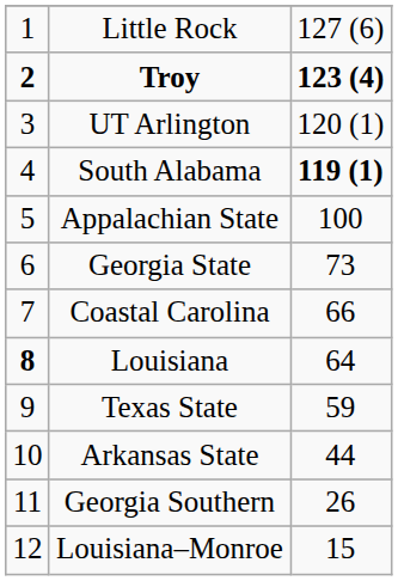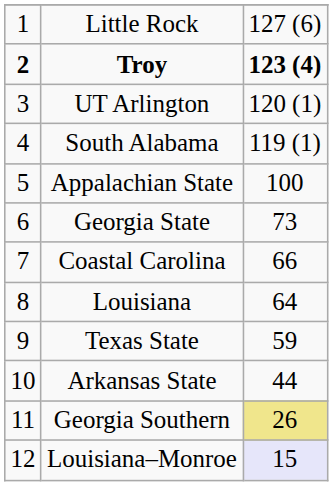South Alabama | column 3: bold -> normal
Louisiana | column 1: bold -> normal
Georgia Southern | column 3: no background -> khaki background
Louisiana–Monroe | column 3: no background -> lavender background
